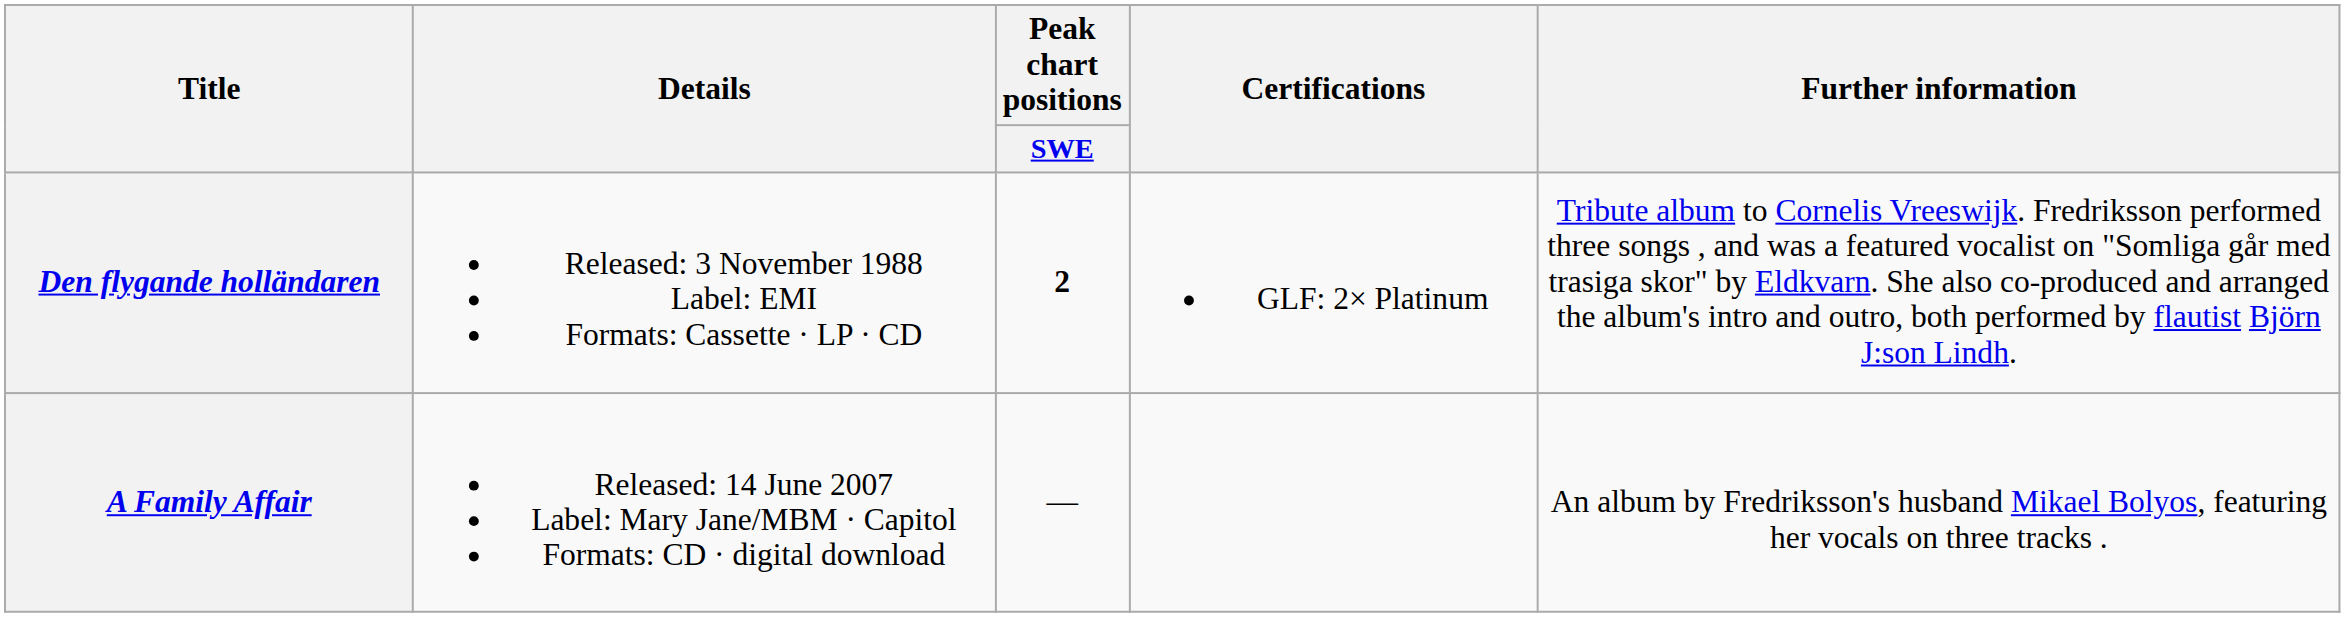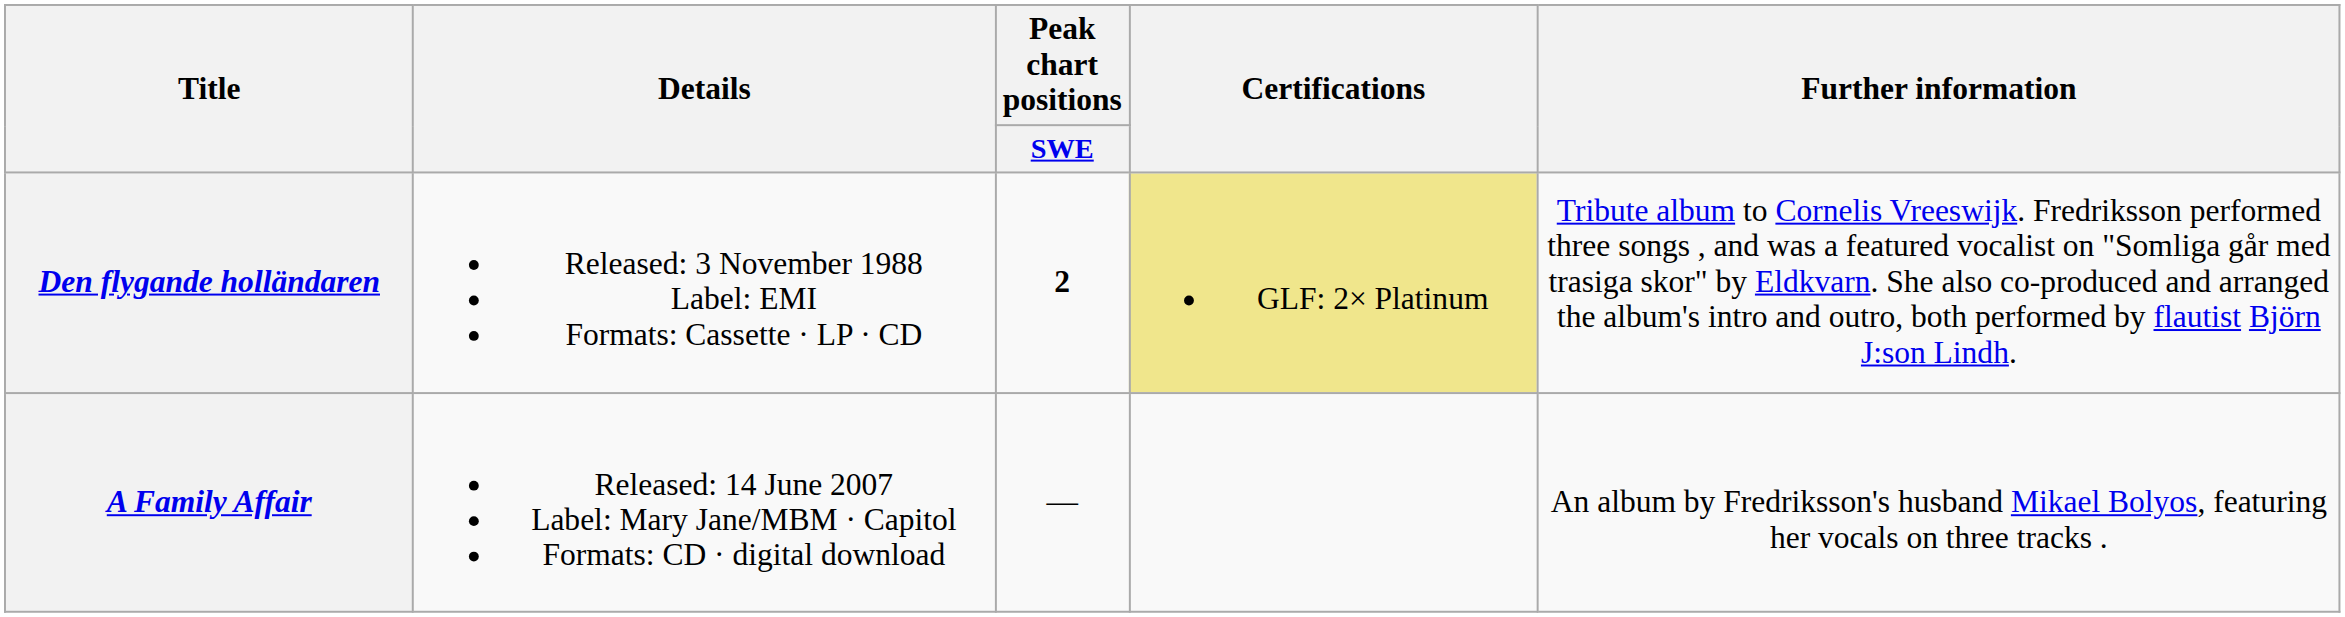Den flygande holländaren | Certifications: no background -> khaki background
